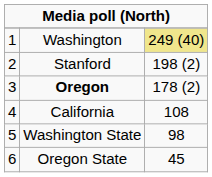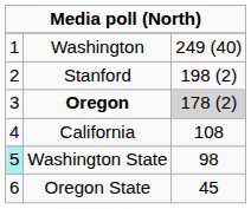Washington | column 3: khaki background -> no background
Oregon | column 3: no background -> lightgrey background
Washington State | column 1: no background -> paleturquoise background
